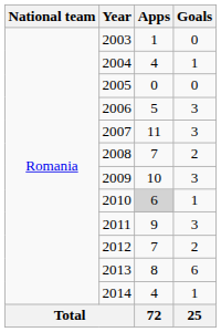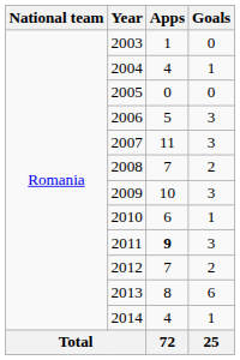2010 | Apps: lightgrey background -> no background
2011 | Apps: normal -> bold
